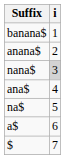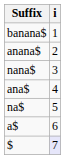nana$ | i: lightgrey background -> no background
$ | i: no background -> lavender background
